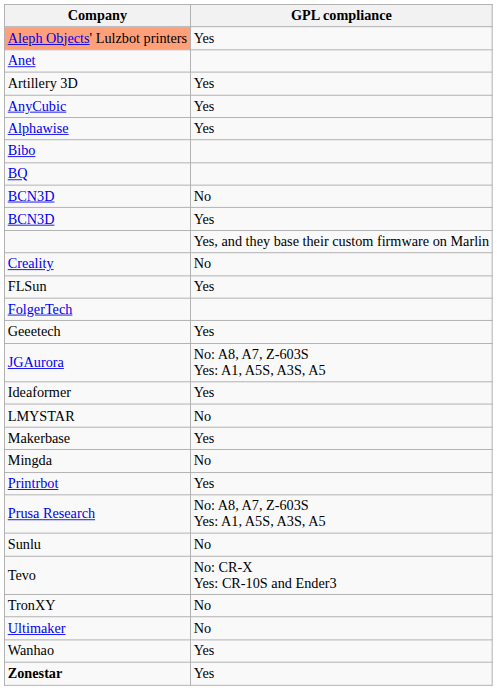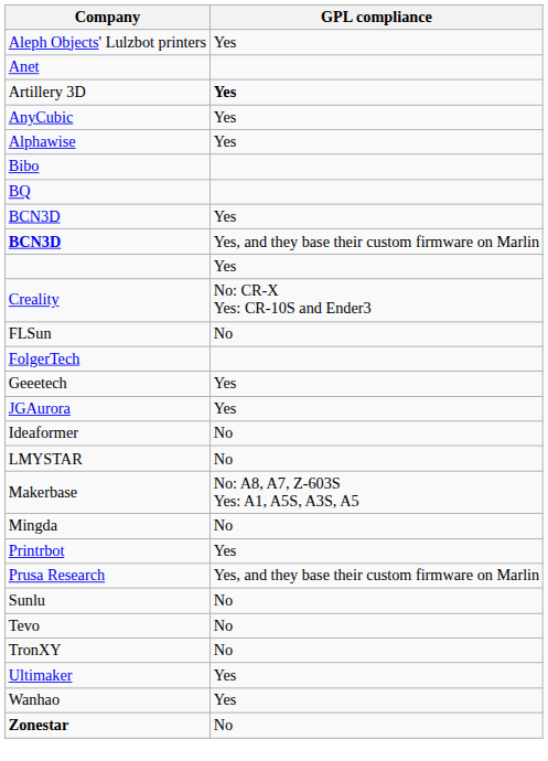row 2 | Company: lightsalmon background -> no background
row 4 | GPL compliance: normal -> bold
row 9 | GPL compliance: No -> Yes
row 10 | Company: normal -> bold
row 10 | GPL compliance: Yes -> Yes, and they base their custom firmware on Marlin
row 11 | GPL compliance: Yes, and they base their custom firmware on Marlin -> Yes
row 12 | GPL compliance: No -> No: CR-X Yes: CR-10S and Ender3
row 13 | GPL compliance: Yes -> No
row 16 | GPL compliance: No: A8, A7, Z-603S Yes: A1, A5S, A3S, A5 -> Yes
row 17 | GPL compliance: Yes -> No
row 19 | GPL compliance: Yes -> No: A8, A7, Z-603S Yes: A1, A5S, A3S, A5
row 22 | GPL compliance: No: A8, A7, Z-603S Yes: A1, A5S, A3S, A5 -> Yes, and they base their custom firmware on Marlin
row 24 | GPL compliance: No: CR-X Yes: CR-10S and Ender3 -> No
row 26 | GPL compliance: No -> Yes
row 28 | GPL compliance: Yes -> No
